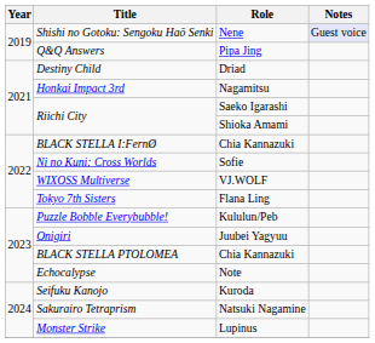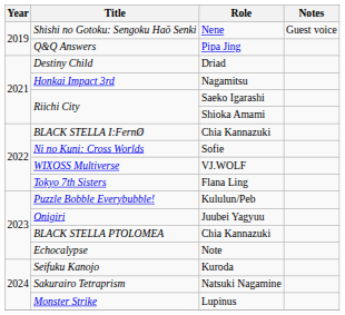Shishi no Gotoku: Sengoku Haō Senki | Notes: lavender background -> no background
